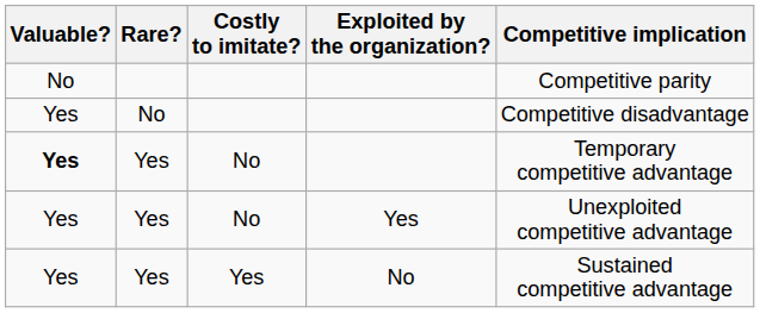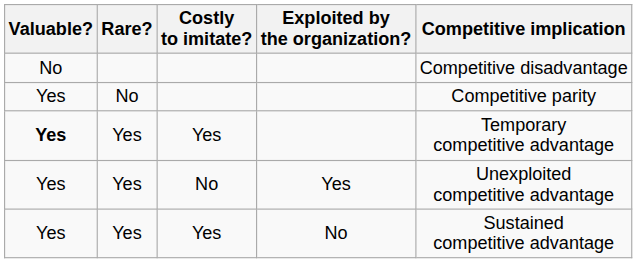row 2 | Competitive implication: Competitive parity -> Competitive disadvantage
row 3 | Competitive implication: Competitive disadvantage -> Competitive parity
row 4 | Costly to imitate?: No -> Yes
